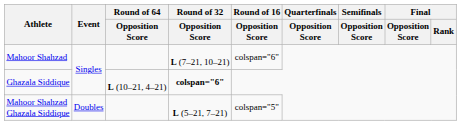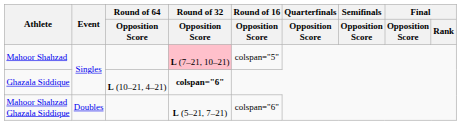Mahoor Shahzad | Round of 32 / Opposition Score: no background -> pink background
Mahoor Shahzad | Round of 16 / Opposition Score: colspan="6" -> colspan="5"
Mahoor Shahzad Ghazala Siddique | Round of 16 / Opposition Score: colspan="5" -> colspan="6"
